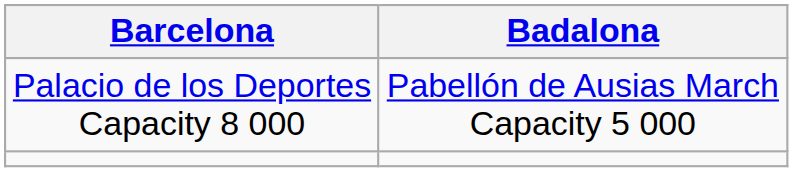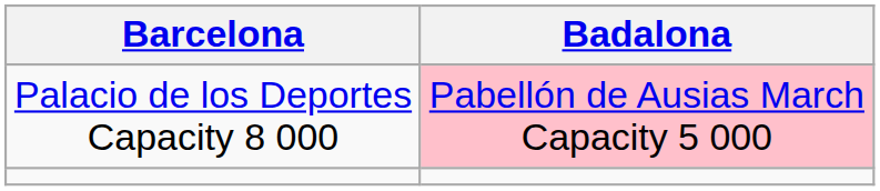Palacio de los Deportes Capacity 8 000 | Badalona: no background -> pink background
